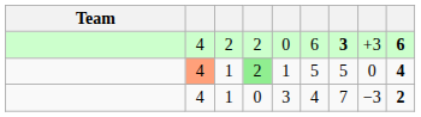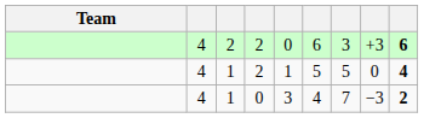row 2 | column 7: bold -> normal
row 3 | column 2: lightsalmon background -> no background
row 3 | column 4: lightgreen background -> no background
